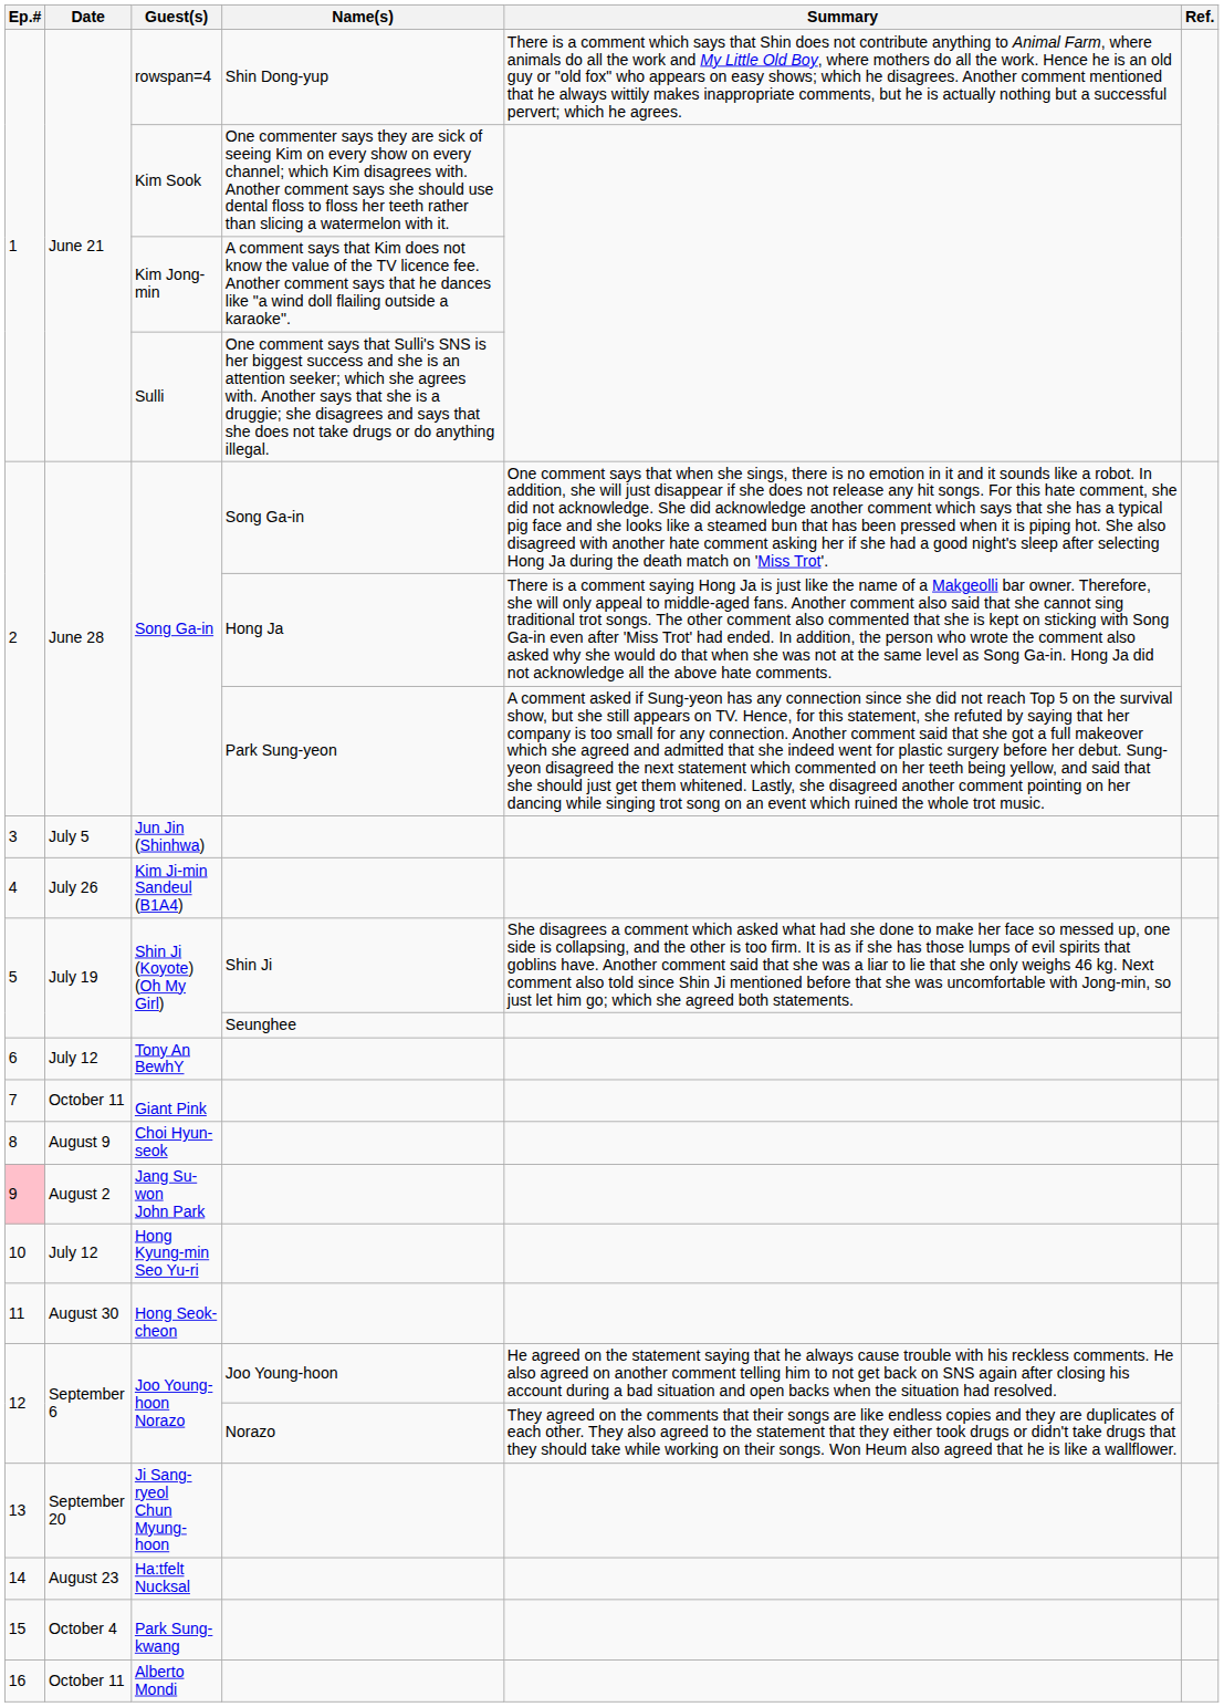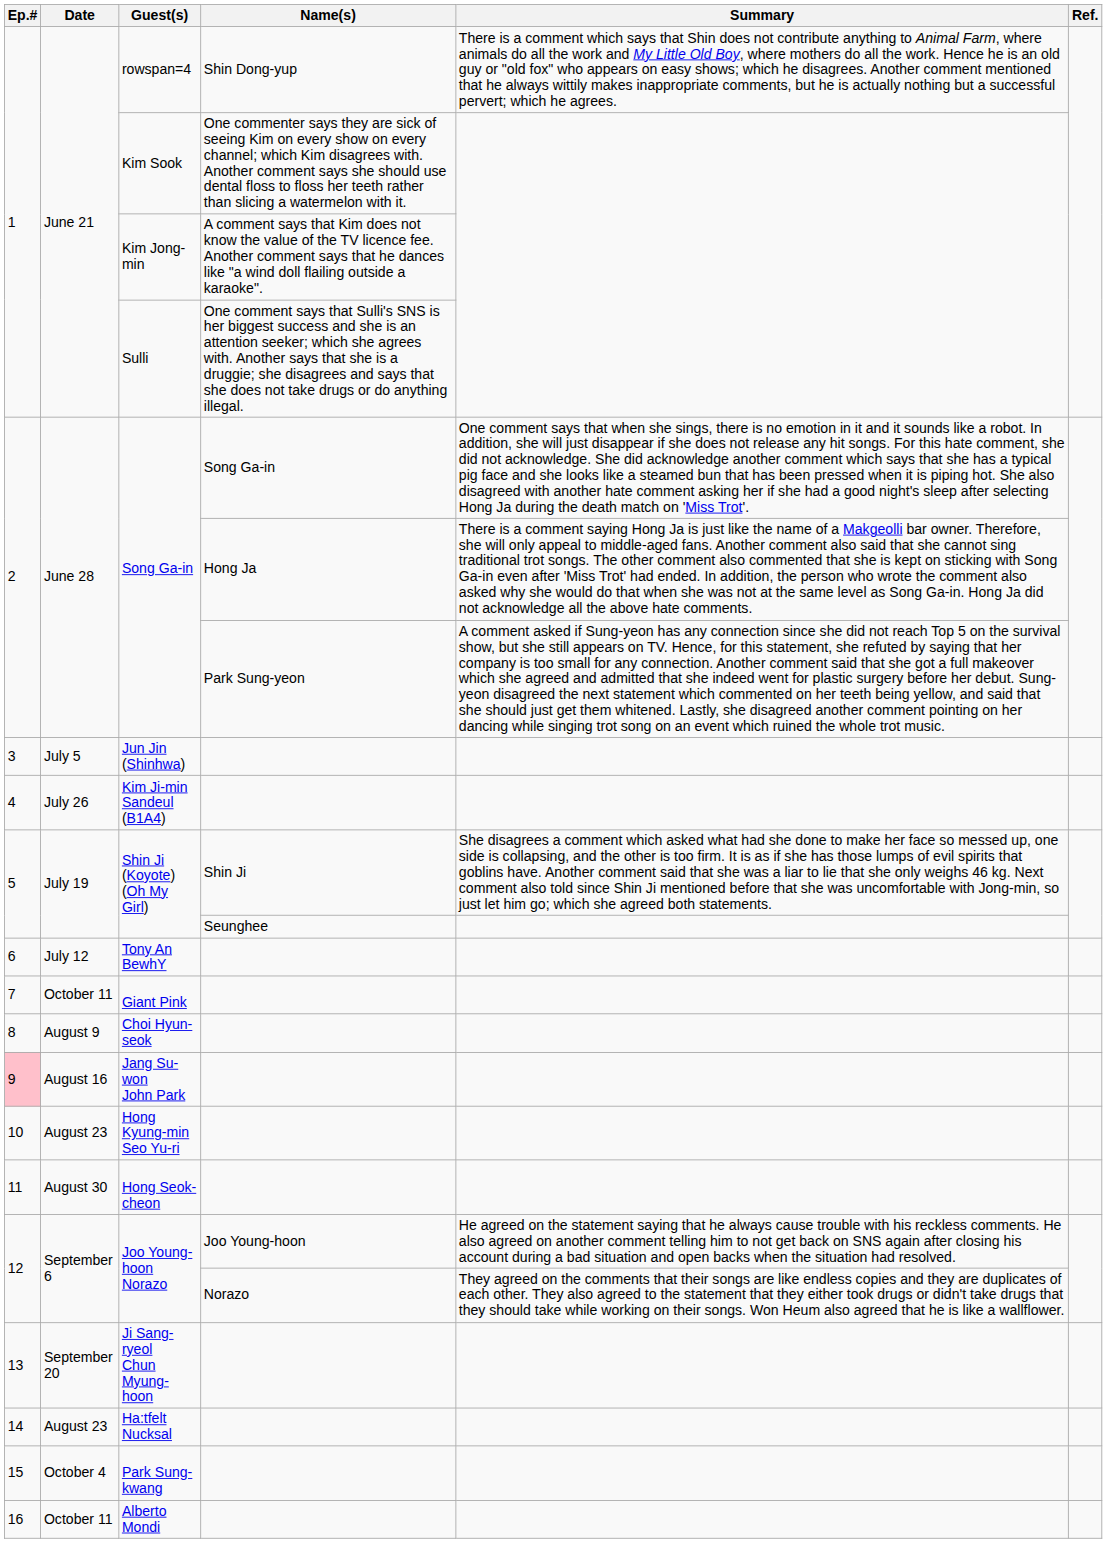Jang Su-won John Park | Date: August 2 -> August 16
Hong Kyung-min Seo Yu-ri | Date: July 12 -> August 23
